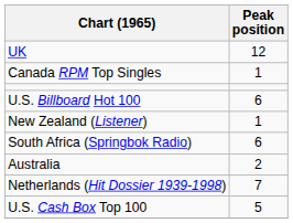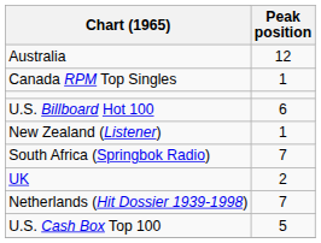row 2 | Chart (1965): UK -> Australia
row 7 | Peak position: 6 -> 7
row 8 | Chart (1965): Australia -> UK
